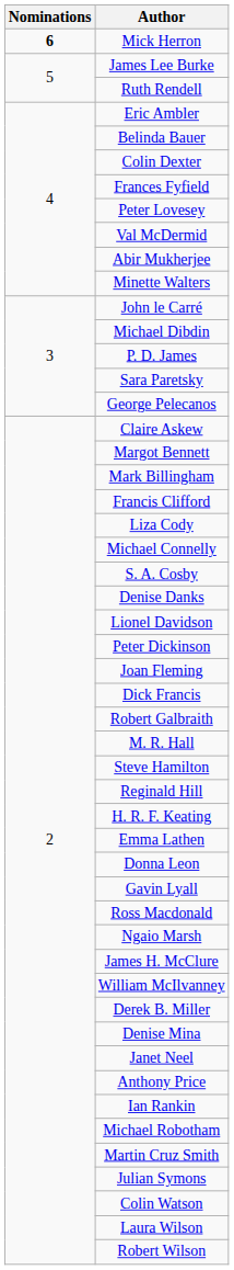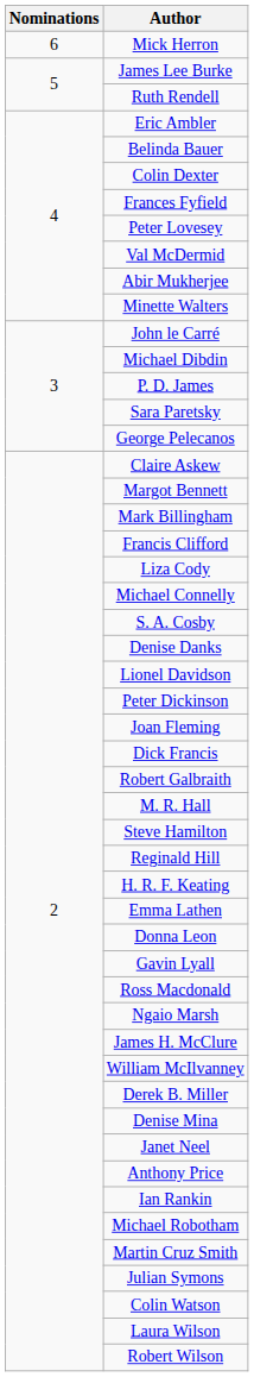Mick Herron | Nominations: bold -> normal
